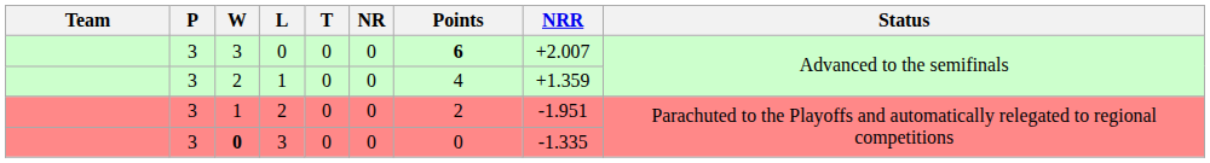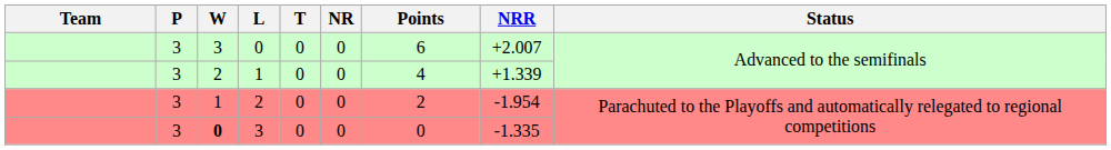row 2 | Points: bold -> normal
row 3 | NRR: +1.359 -> +1.339
row 4 | NRR: -1.951 -> -1.954
